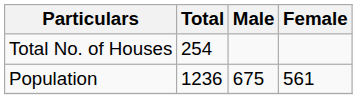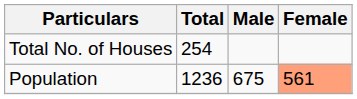Population | Female: no background -> lightsalmon background
